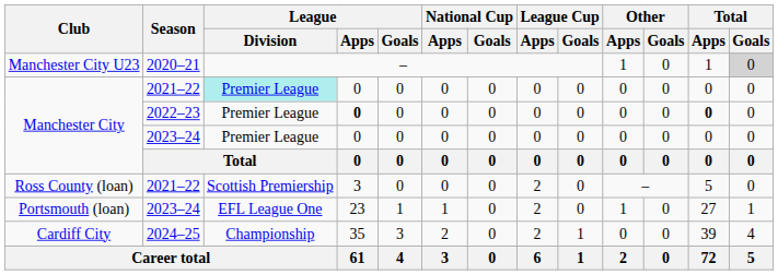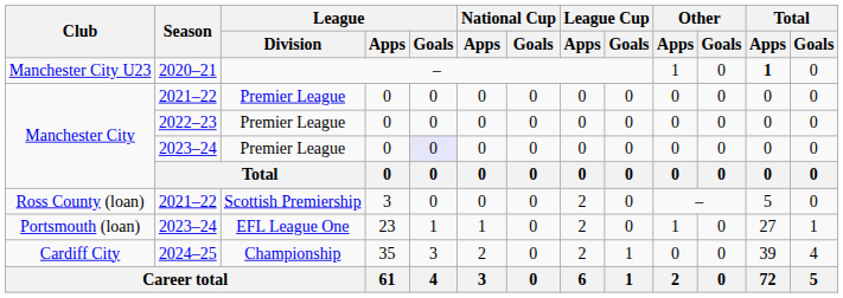Manchester City U23 | Total / Apps: normal -> bold
Manchester City U23 | Total / Goals: lightgrey background -> no background
Manchester City / 2021–22 | League / Division: paleturquoise background -> no background
Manchester City / 2022–23 | League / Apps: bold -> normal
Manchester City / 2022–23 | Total / Apps: bold -> normal
Manchester City / 2023–24 | League / Goals: no background -> lavender background
